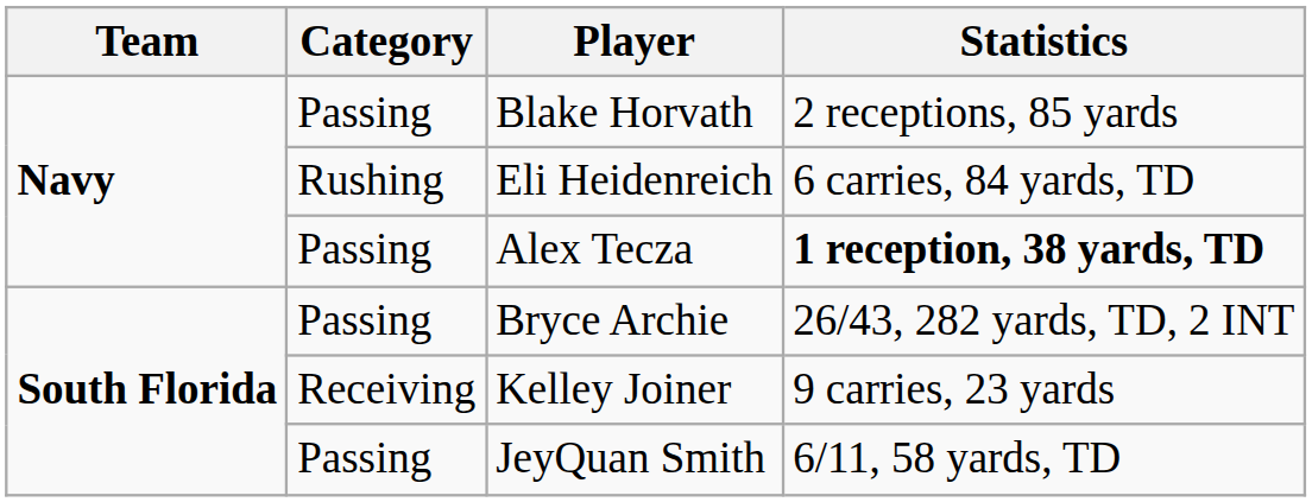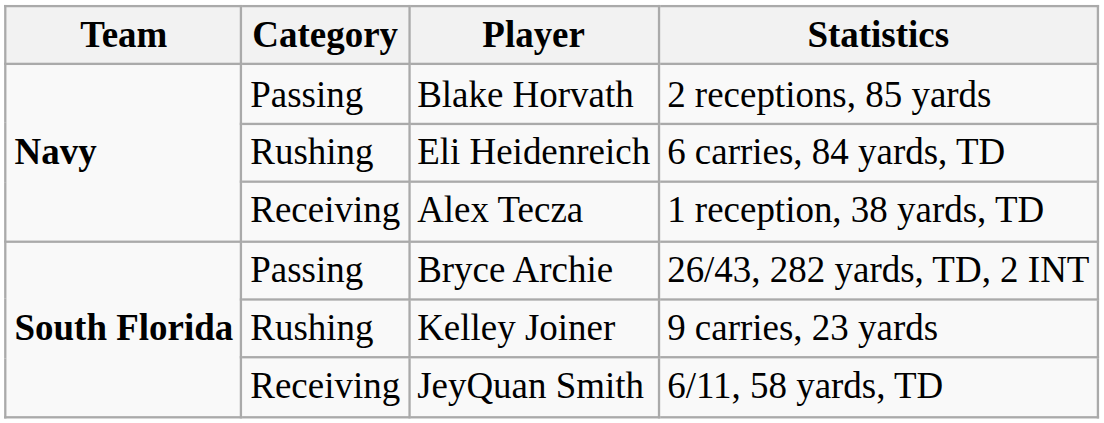Alex Tecza | Category: Passing -> Receiving
Alex Tecza | Statistics: bold -> normal
Kelley Joiner | Category: Receiving -> Rushing
JeyQuan Smith | Category: Passing -> Receiving
